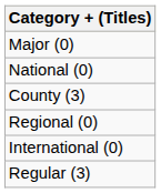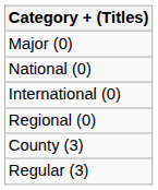row 4 | column 1: County (3) -> International (0)
row 6 | column 1: International (0) -> County (3)
